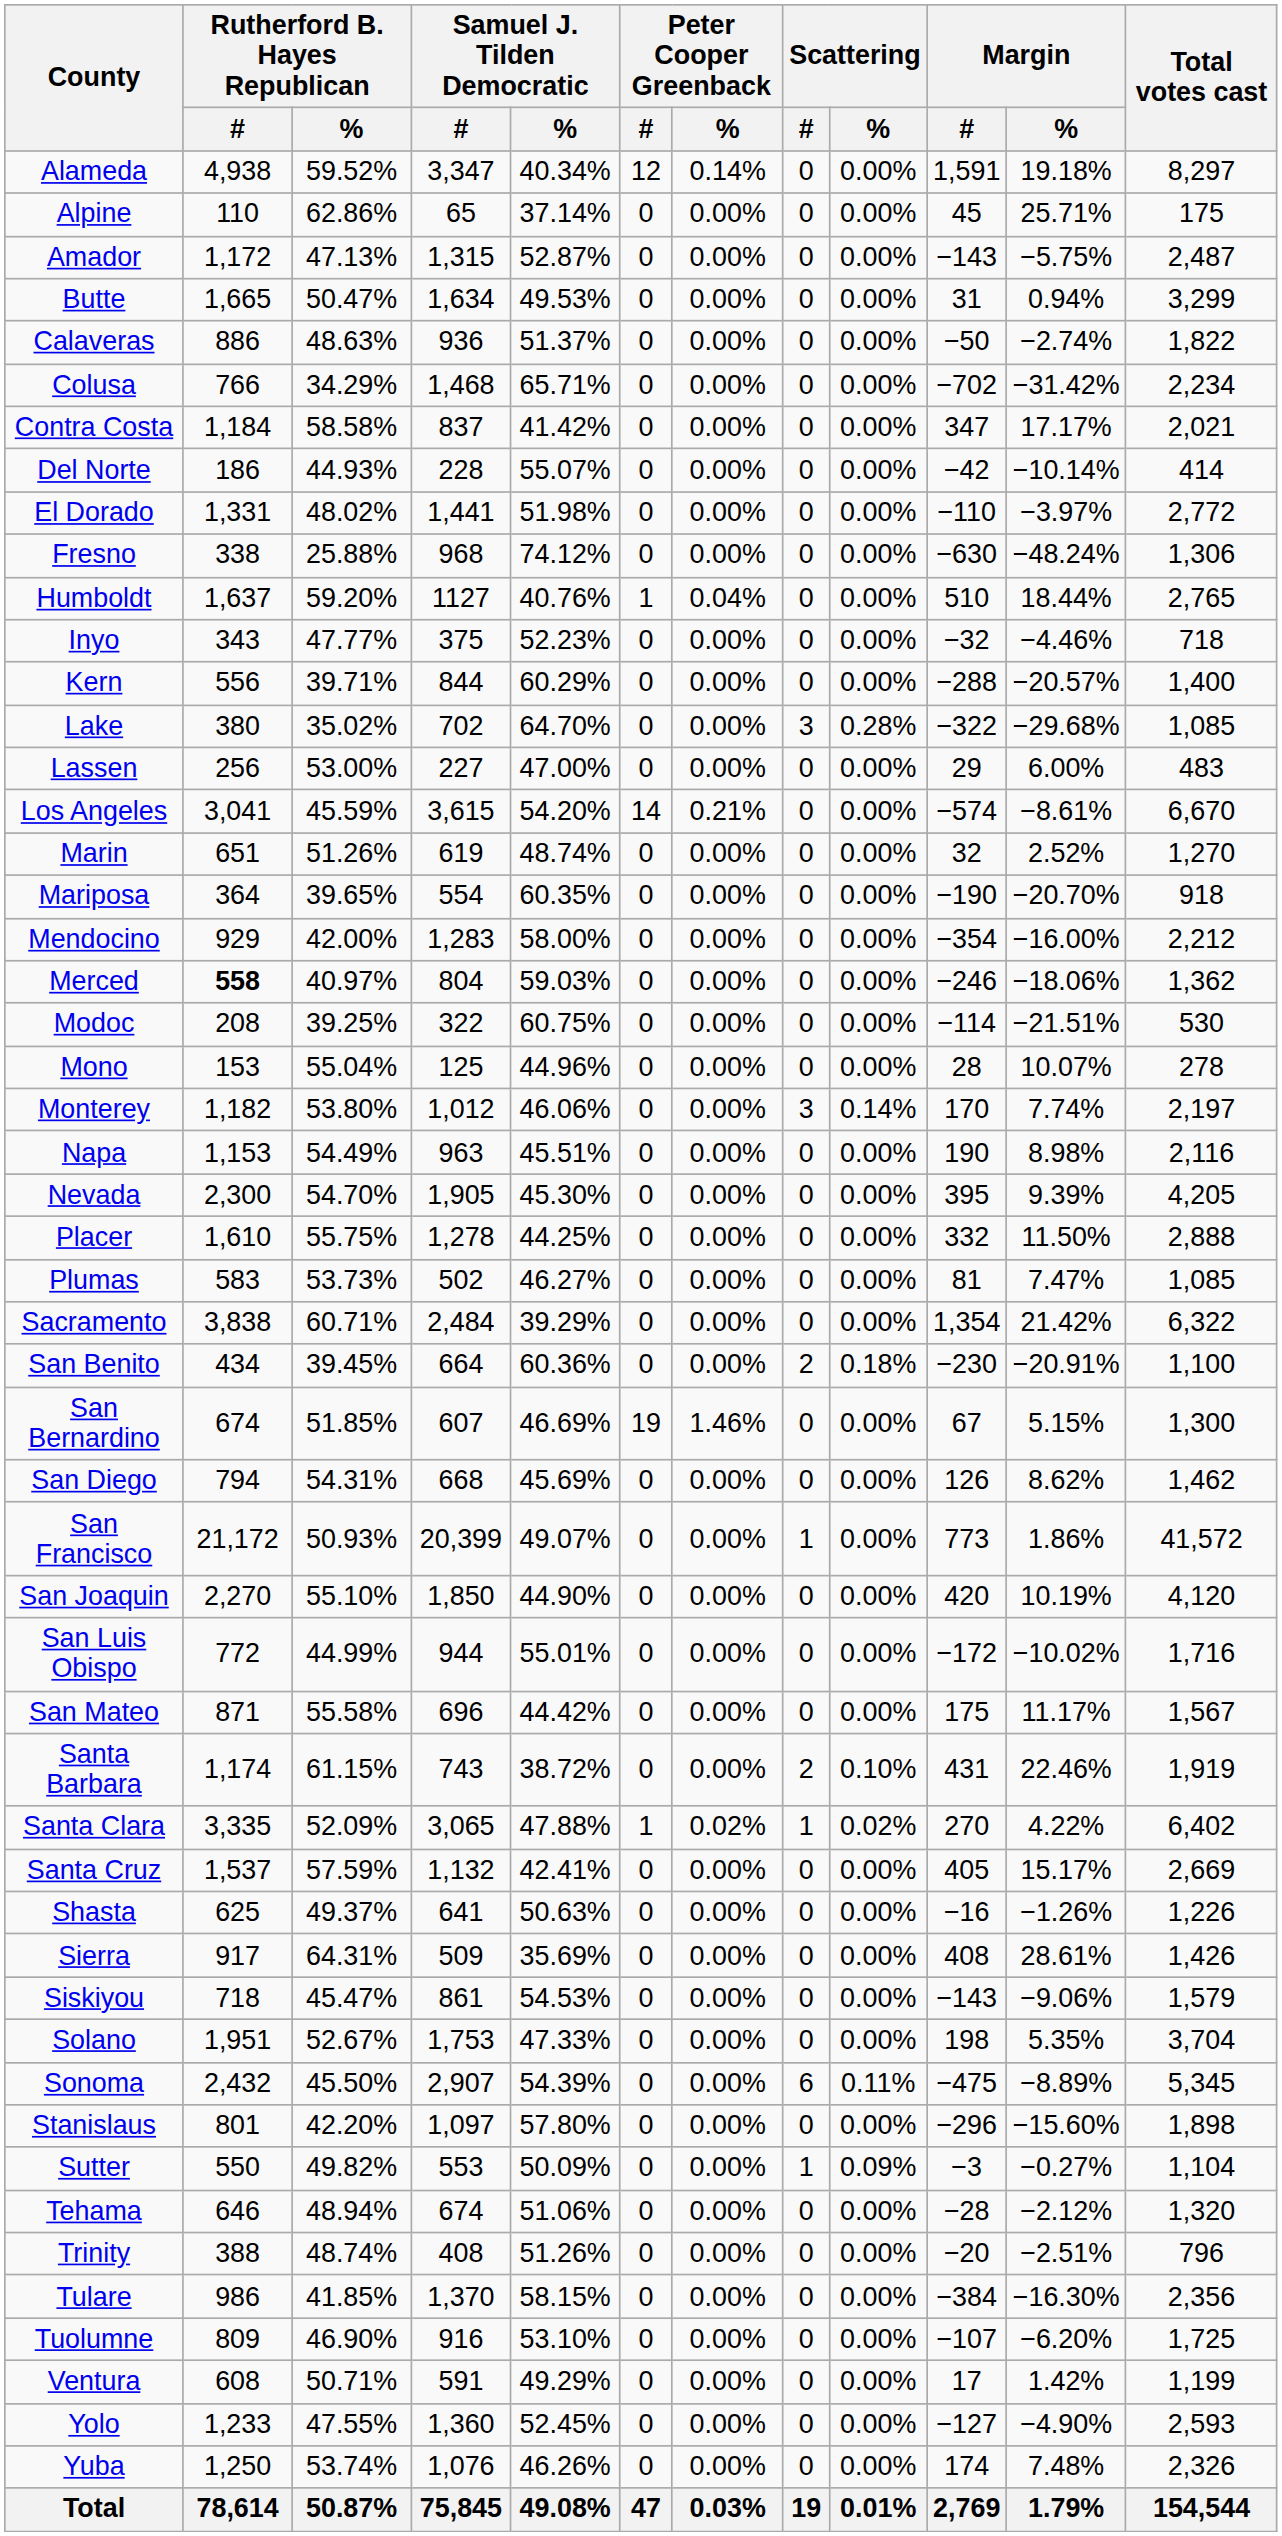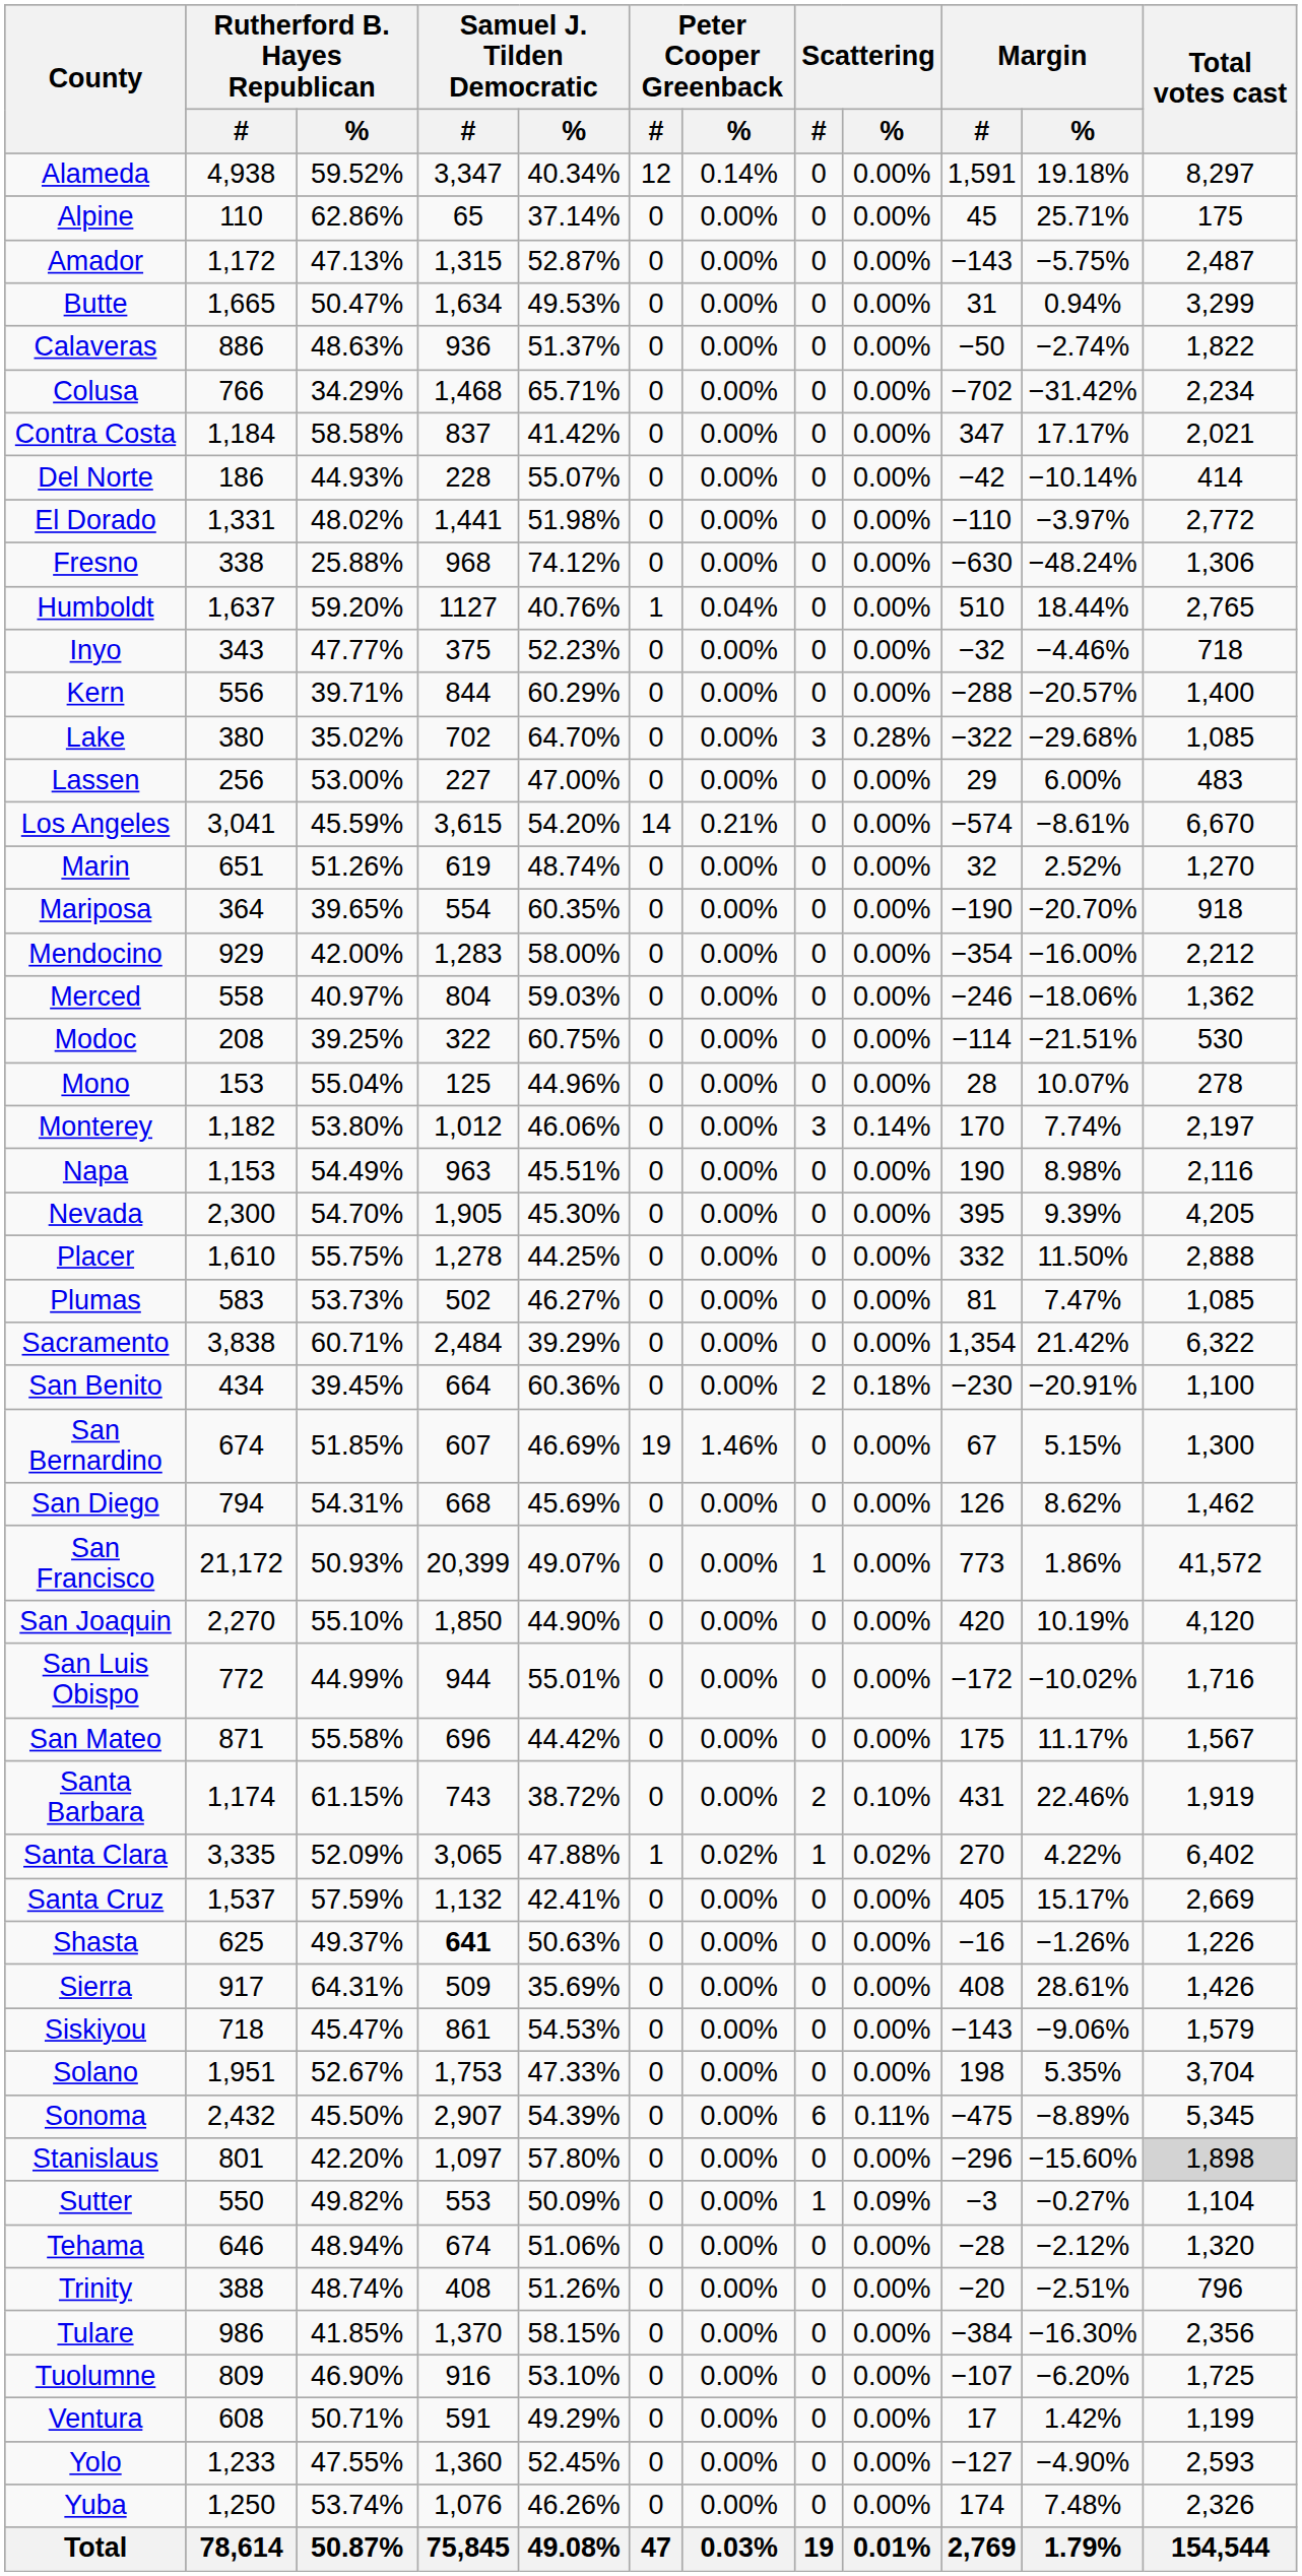Merced | Rutherford B. Hayes Republican / #: bold -> normal
Shasta | Samuel J. Tilden Democratic / #: normal -> bold
Stanislaus | Total votes cast: no background -> lightgrey background
